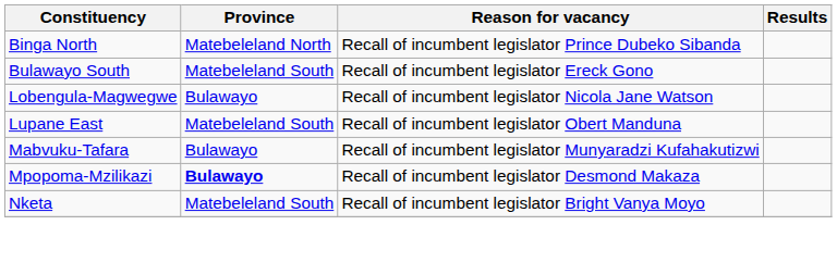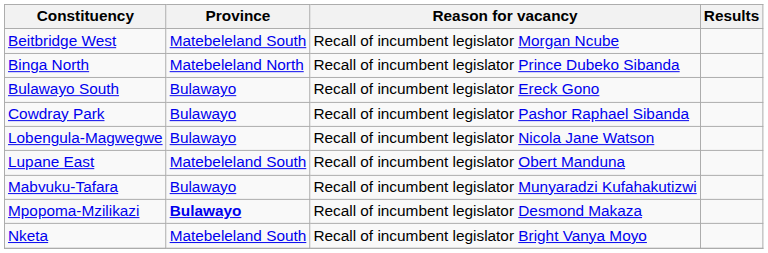+ row: Beitbridge West | Matebeleland South | Recall of incumbent legislator Morgan Ncube
Bulawayo South | Province: Matebeleland South -> Bulawayo
+ row: Cowdray Park | Bulawayo | Recall of incumbent legislator Pashor Raphael Sibanda
